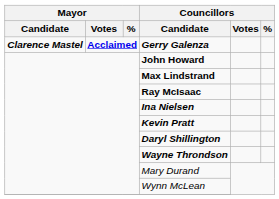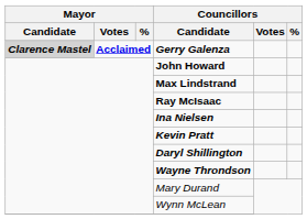Gerry Galenza | Mayor / Candidate: no background -> lightgrey background
